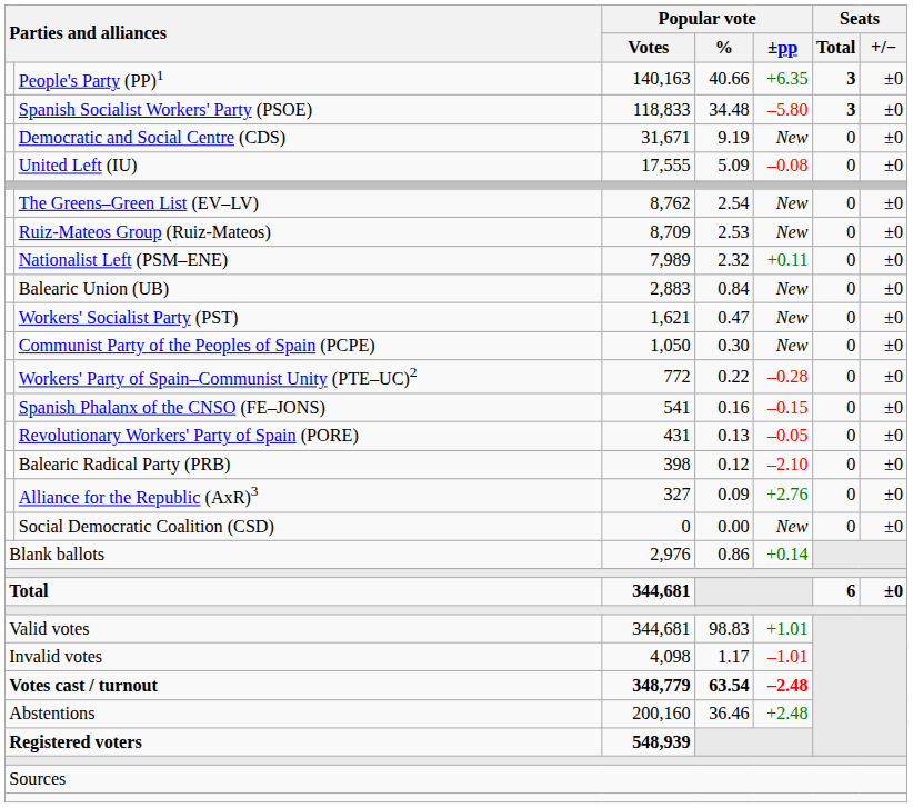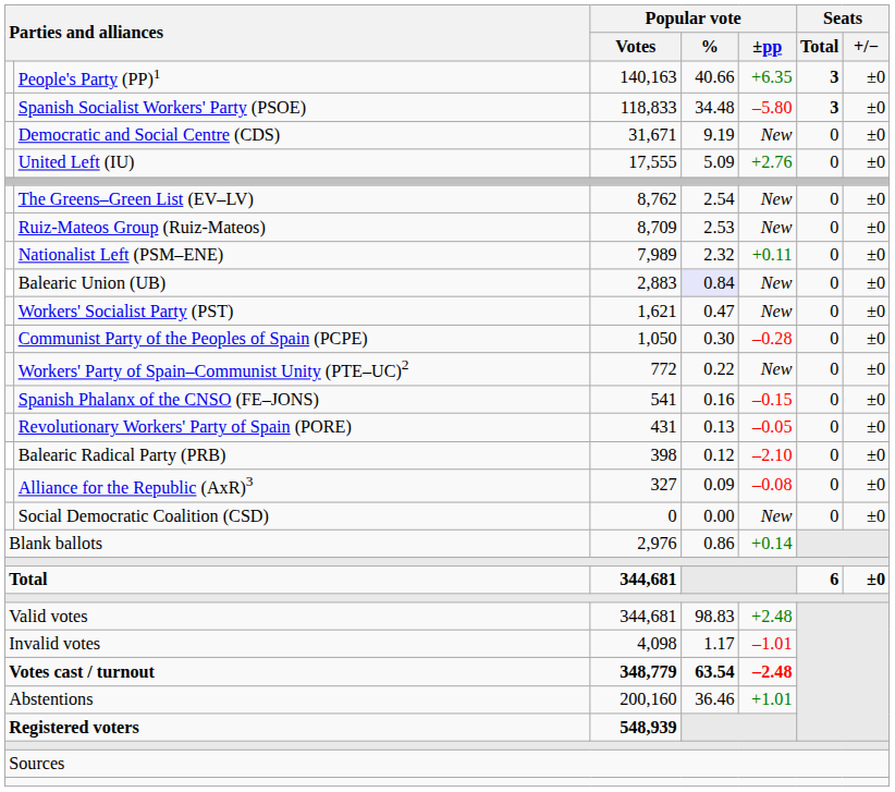United Left (IU) | Popular vote / ±pp: –0.08 -> +2.76
Balearic Union (UB) | Popular vote / %: no background -> lavender background
Communist Party of the Peoples of Spain (PCPE) | Popular vote / ±pp: New -> –0.28
Workers' Party of Spain–Communist Unity (PTE–UC)2 | Popular vote / ±pp: –0.28 -> New
Alliance for the Republic (AxR)3 | Popular vote / ±pp: +2.76 -> –0.08
Valid votes | Popular vote / ±pp: +1.01 -> +2.48
Abstentions | Popular vote / ±pp: +2.48 -> +1.01
